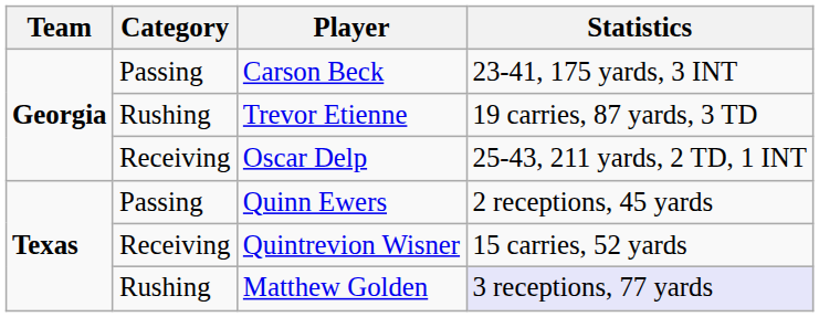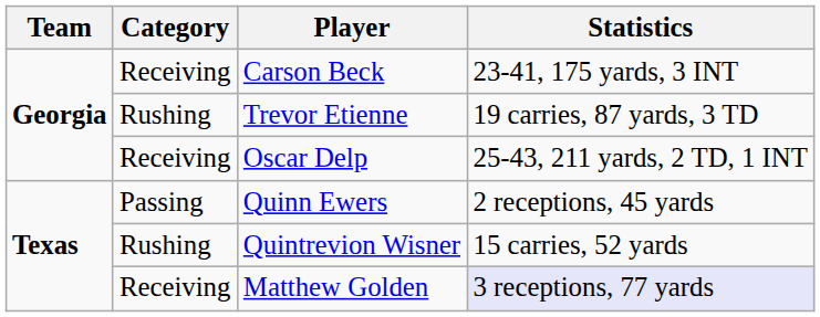Carson Beck | Category: Passing -> Receiving
Quintrevion Wisner | Category: Receiving -> Rushing
Matthew Golden | Category: Rushing -> Receiving
